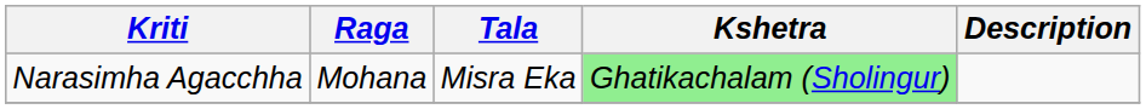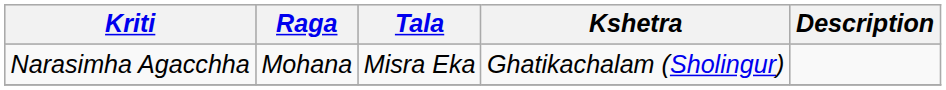Narasimha Agacchha | Kshetra: lightgreen background -> no background
